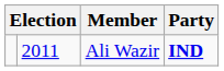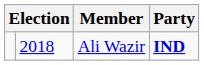Ali Wazir | column 2: 2011 -> 2018
